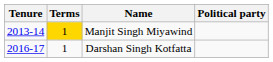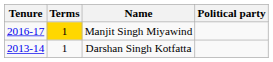Manjit Singh Miyawind | Tenure: 2013-14 -> 2016-17
Darshan Singh Kotfatta | Tenure: 2016-17 -> 2013-14
